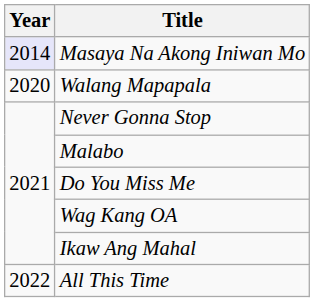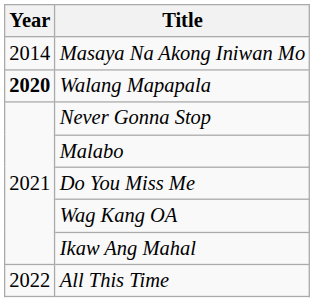Masaya Na Akong Iniwan Mo | Year: lavender background -> no background
Walang Mapapala | Year: normal -> bold
